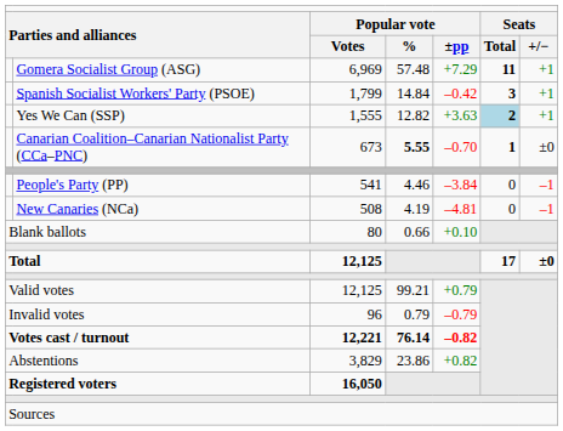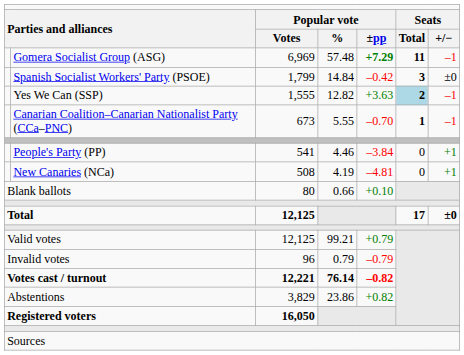Gomera Socialist Group (ASG) | column 5: normal -> bold
Gomera Socialist Group (ASG) | column 7: +1 -> –1
Spanish Socialist Workers' Party (PSOE) | column 7: +1 -> ±0
Yes We Can (SSP) | column 7: +1 -> –1
Canarian Coalition–Canarian Nationalist Party (CCa–PNC) | column 4: bold -> normal
Canarian Coalition–Canarian Nationalist Party (CCa–PNC) | column 7: ±0 -> –1
People's Party (PP) | column 7: –1 -> +1
New Canaries (NCa) | column 7: –1 -> +1
